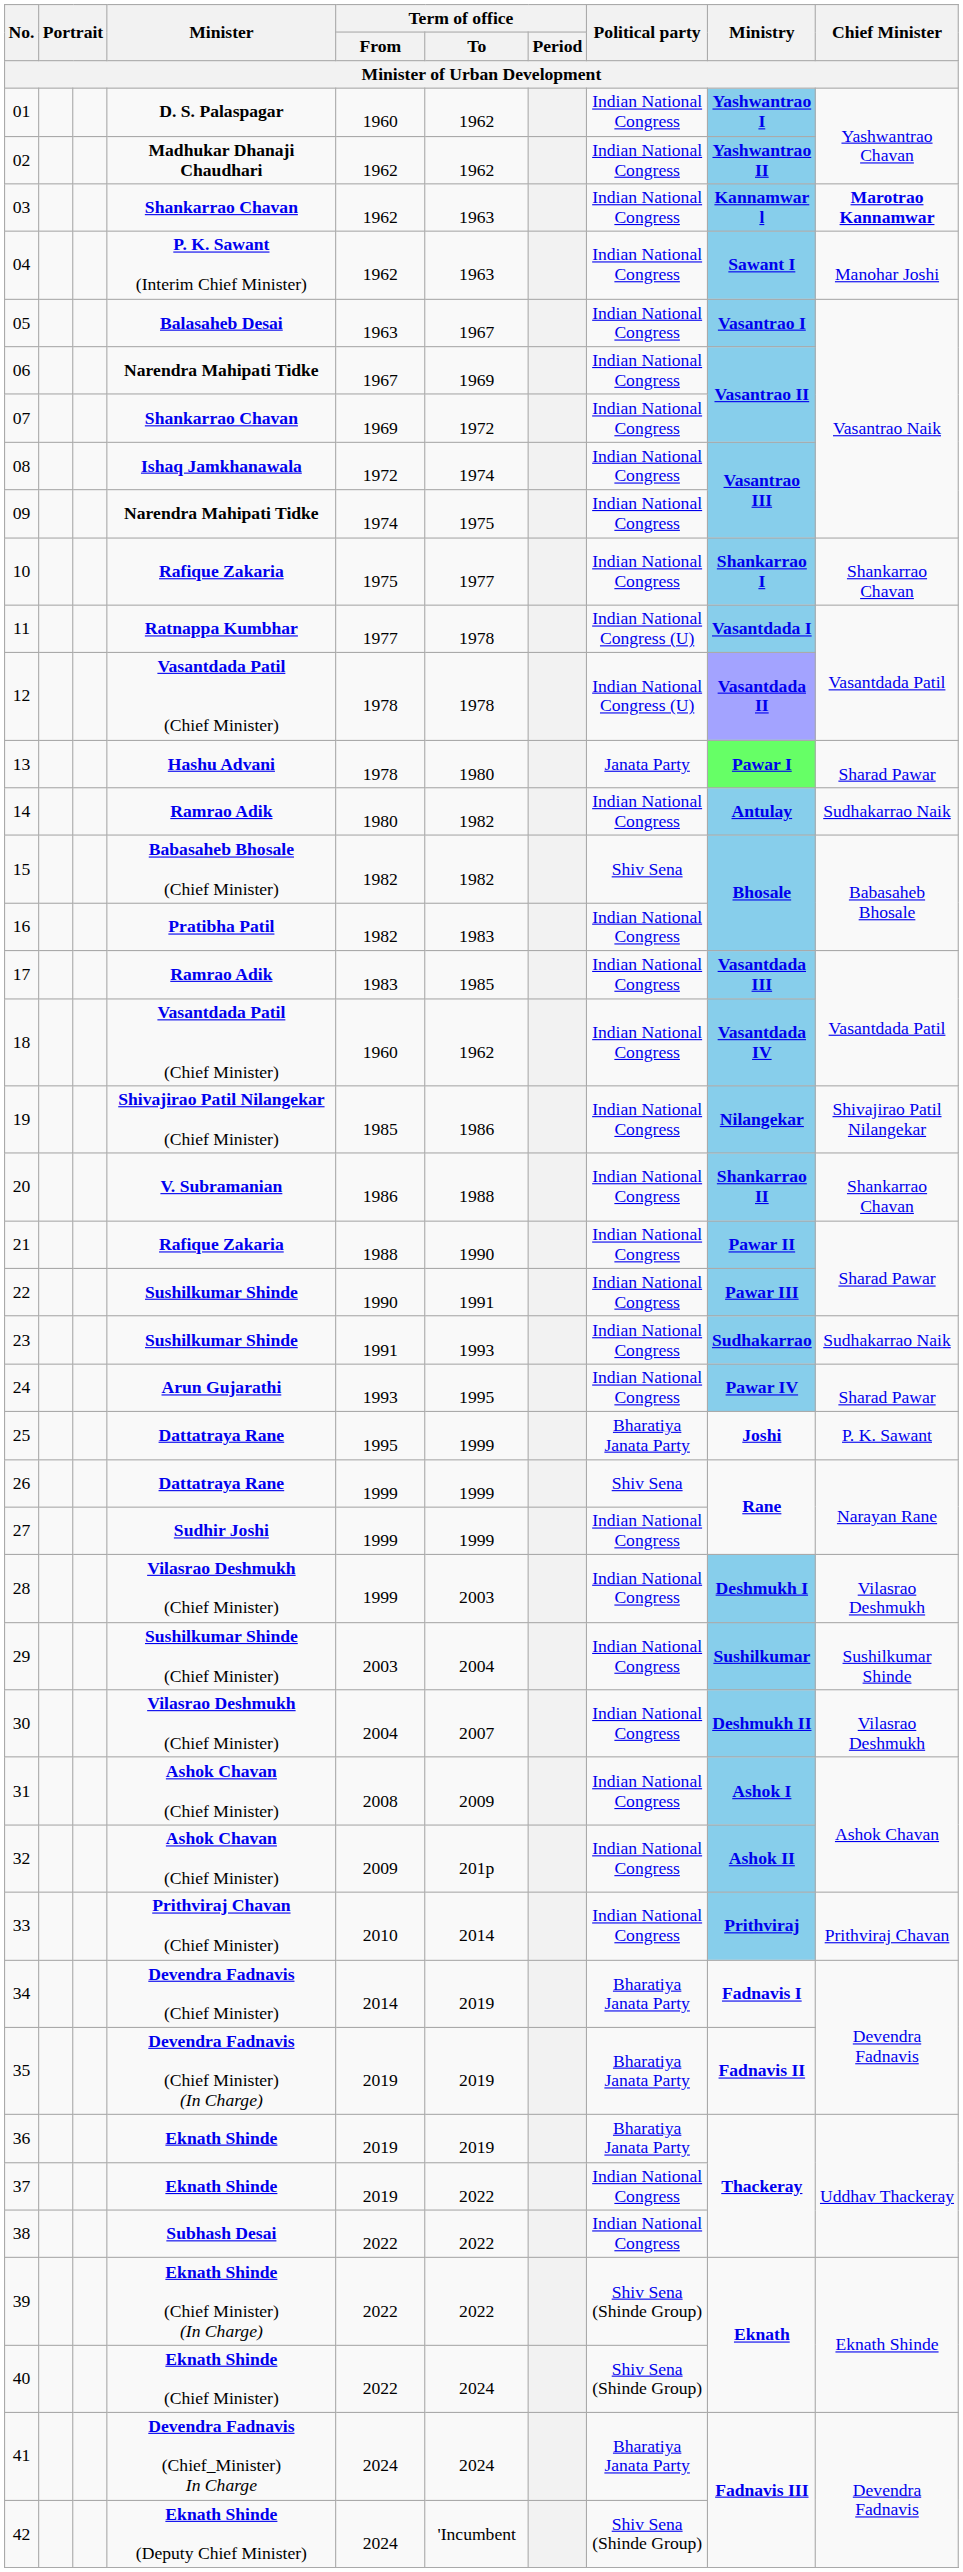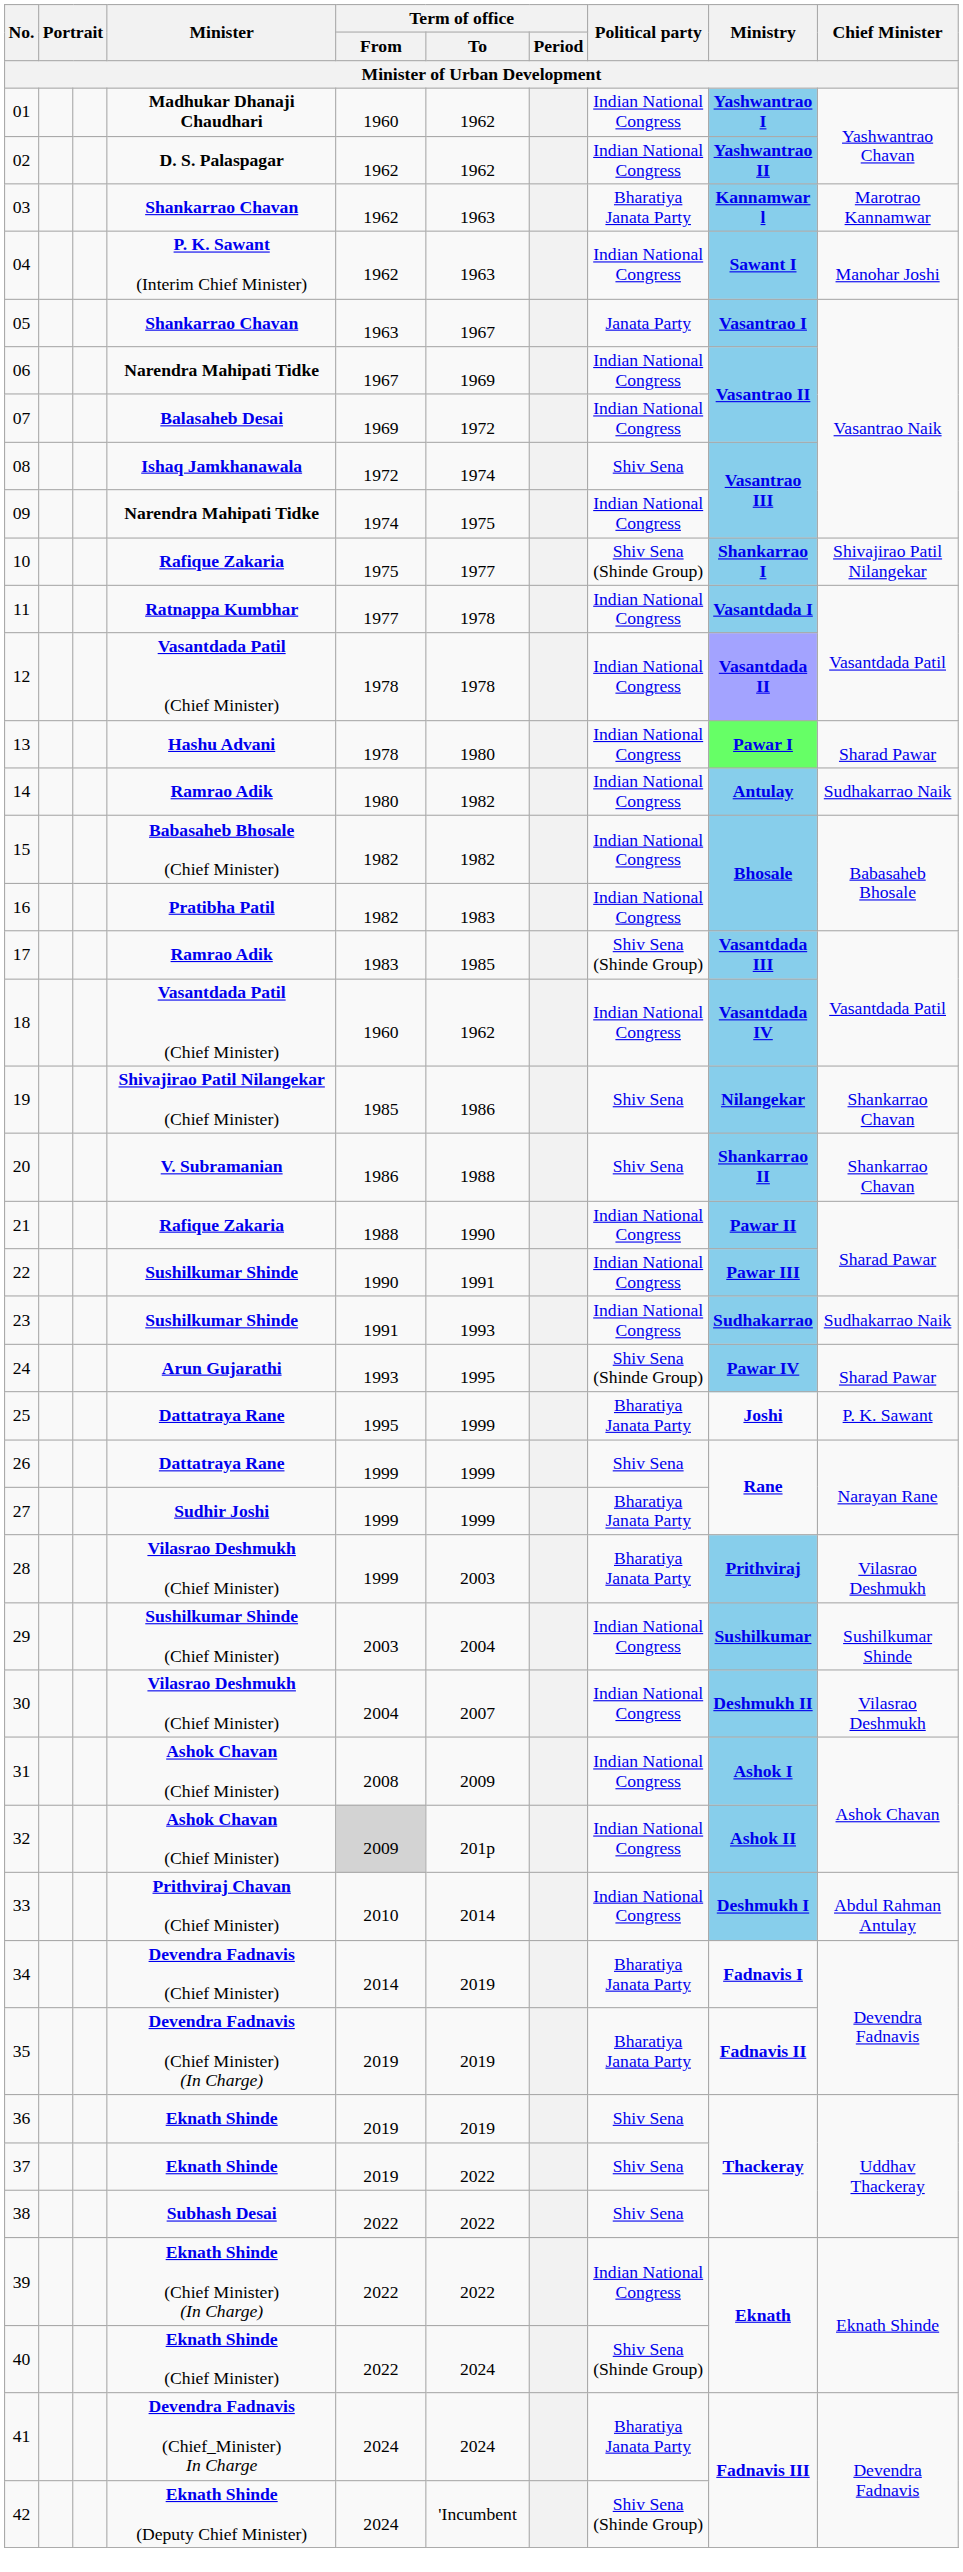01 | Minister: D. S. Palaspagar -> Madhukar Dhanaji Chaudhari
02 | Minister: Madhukar Dhanaji Chaudhari -> D. S. Palaspagar
03 | Political party: Indian National Congress -> Bharatiya Janata Party
03 | Chief Minister: bold -> normal
05 | Minister: Balasaheb Desai -> Shankarrao Chavan
05 | Political party: Indian National Congress -> Janata Party
07 | Minister: Shankarrao Chavan -> Balasaheb Desai
08 | Political party: Indian National Congress -> Shiv Sena
10 | Political party: Indian National Congress -> Shiv Sena (Shinde Group)
10 | Chief Minister: Shankarrao Chavan -> Shivajirao Patil Nilangekar
11 | Political party: Indian National Congress (U) -> Indian National Congress
12 | Political party: Indian National Congress (U) -> Indian National Congress
13 | Political party: Janata Party -> Indian National Congress
15 | Political party: Shiv Sena -> Indian National Congress
17 | Political party: Indian National Congress -> Shiv Sena (Shinde Group)
19 | Political party: Indian National Congress -> Shiv Sena
19 | Chief Minister: Shivajirao Patil Nilangekar -> Shankarrao Chavan
20 | Political party: Indian National Congress -> Shiv Sena
24 | Political party: Indian National Congress -> Shiv Sena (Shinde Group)
27 | Political party: Indian National Congress -> Bharatiya Janata Party
28 | Political party: Indian National Congress -> Bharatiya Janata Party
28 | Ministry: Deshmukh I -> Prithviraj
32 | Term of office / From: no background -> lightgrey background
33 | Ministry: Prithviraj -> Deshmukh I
33 | Chief Minister: Prithviraj Chavan -> Abdul Rahman Antulay
36 | Political party: Bharatiya Janata Party -> Shiv Sena
37 | Political party: Indian National Congress -> Shiv Sena
38 | Political party: Indian National Congress -> Shiv Sena
39 | Political party: Shiv Sena (Shinde Group) -> Indian National Congress
